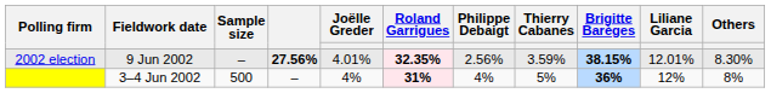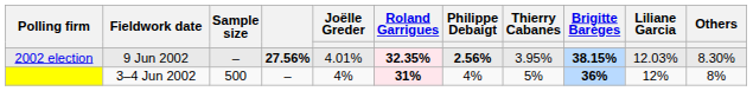2002 election | Philippe Debaigt: normal -> bold
2002 election | Thierry Cabanes: 3.59% -> 3.95%
2002 election | Liliane Garcia: 12.01% -> 12.03%
